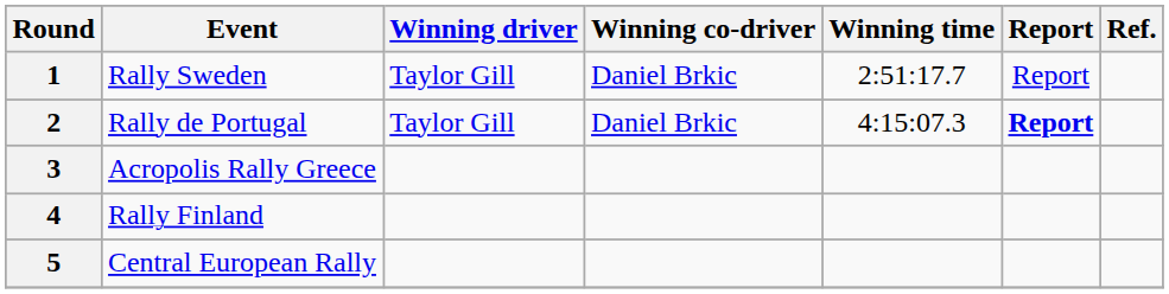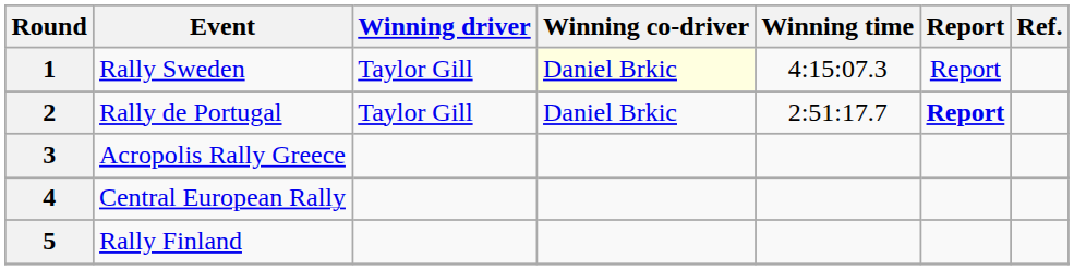1 | Winning co-driver: no background -> lightyellow background
1 | Winning time: 2:51:17.7 -> 4:15:07.3
2 | Winning time: 4:15:07.3 -> 2:51:17.7
4 | Event: Rally Finland -> Central European Rally
5 | Event: Central European Rally -> Rally Finland
